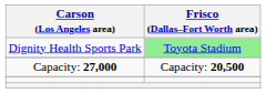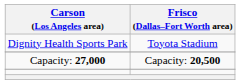row 2 | Frisco (Dallas–Fort Worth area): lightgreen background -> no background
